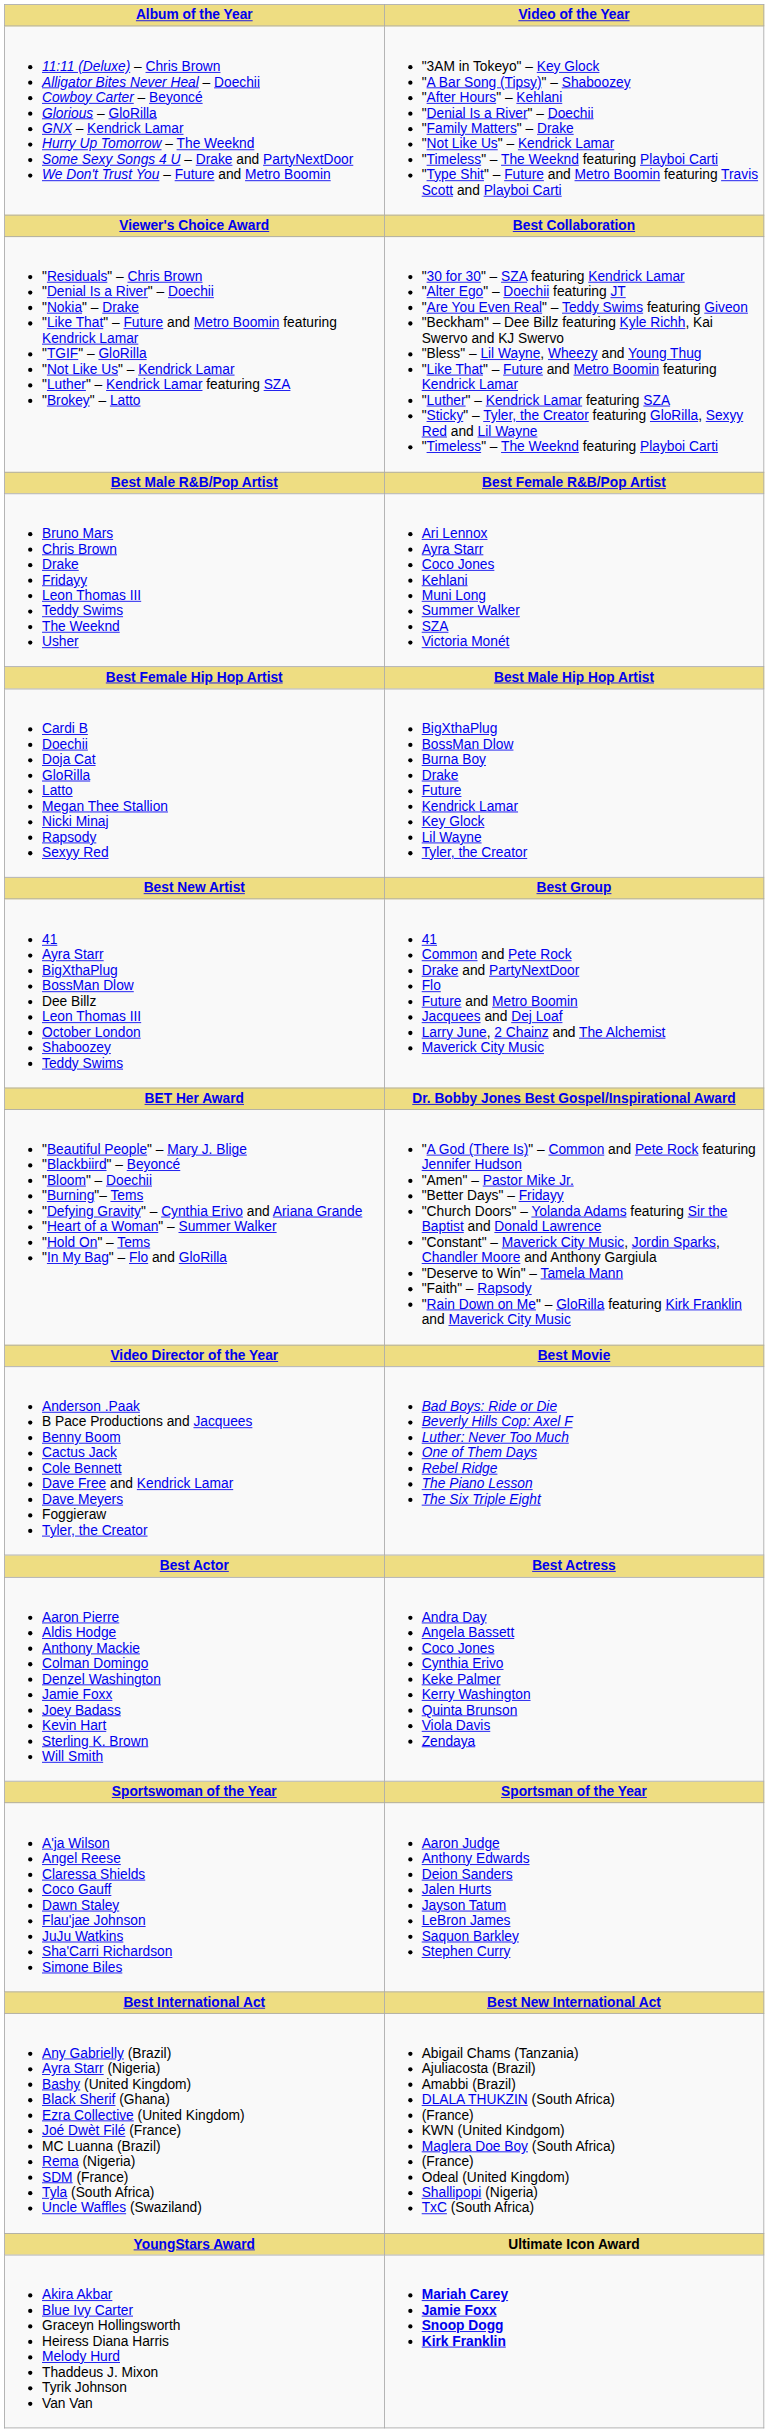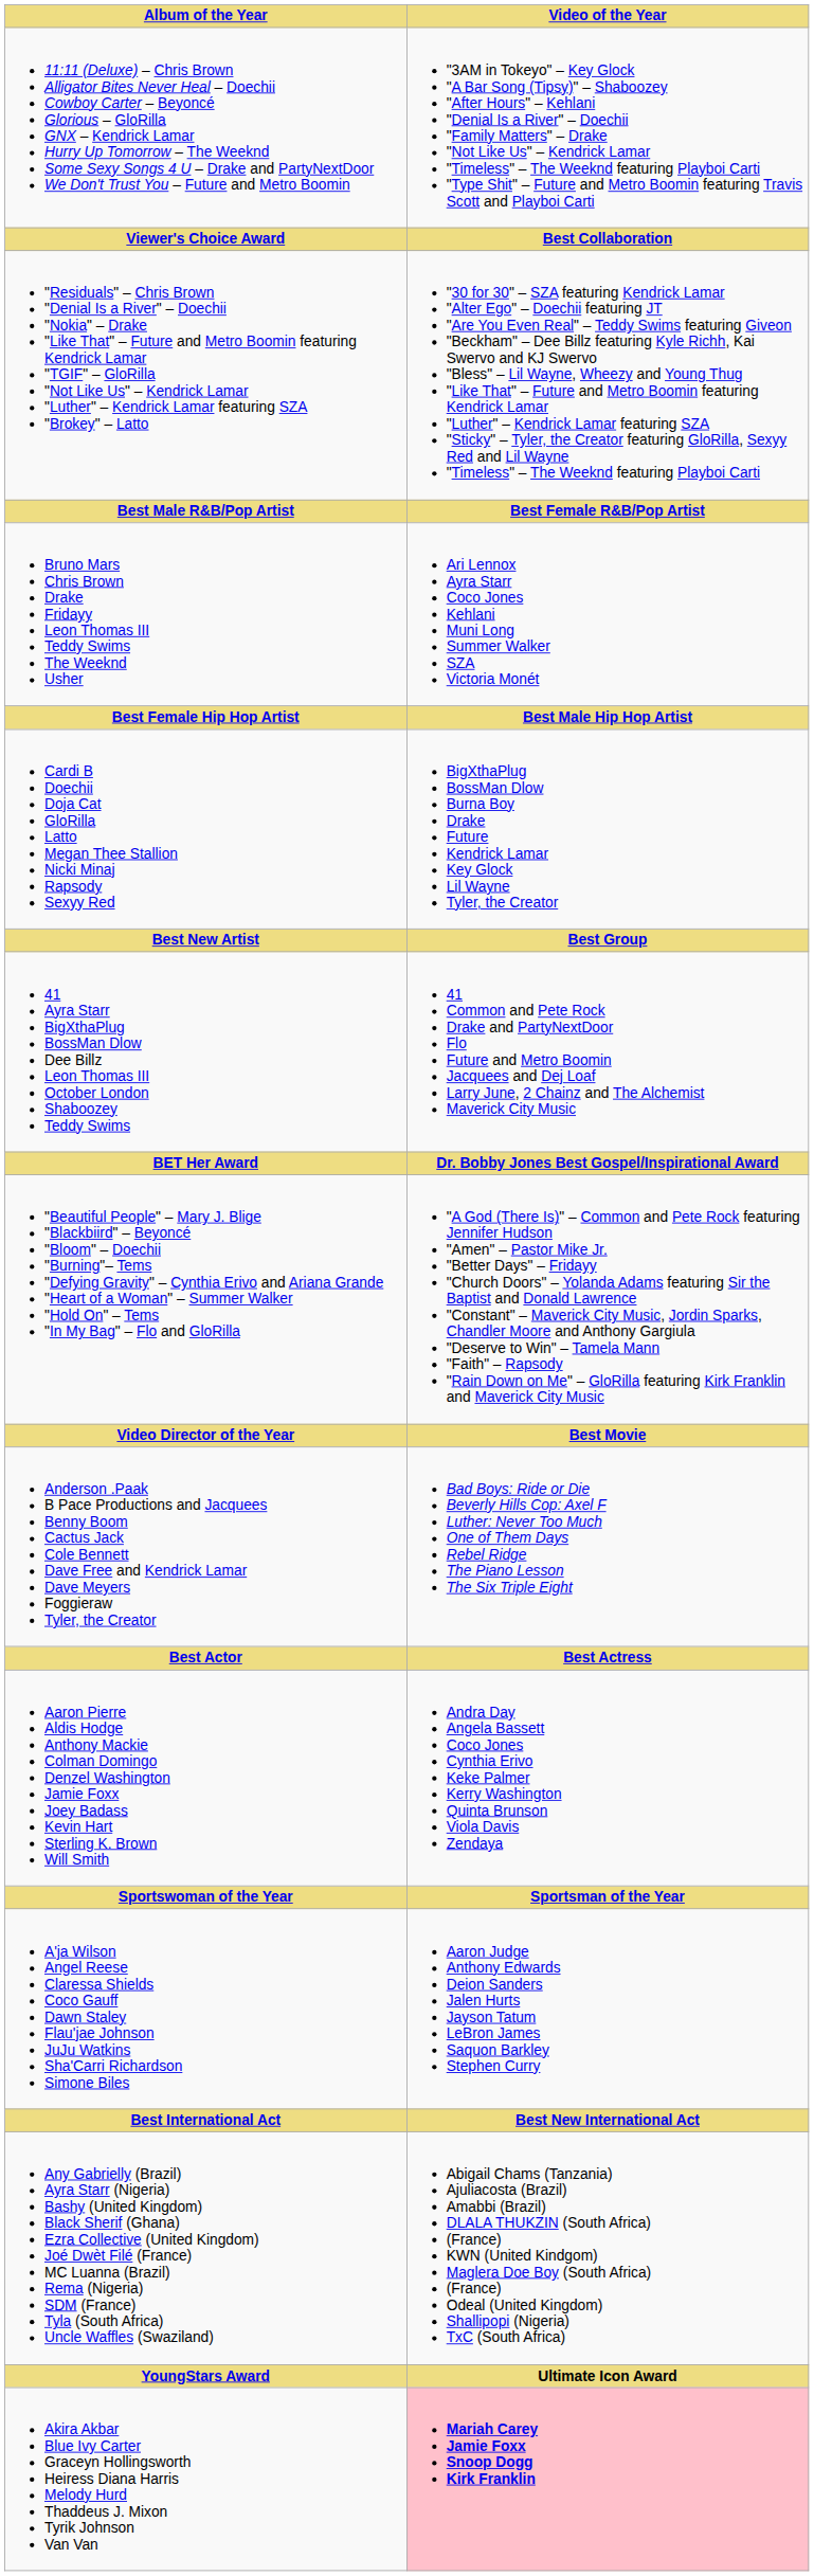row 22 | Video of the Year: no background -> pink background
